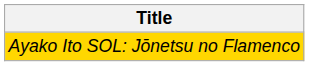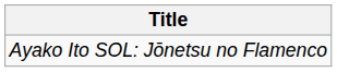row 2 | column 1: gold background -> no background
